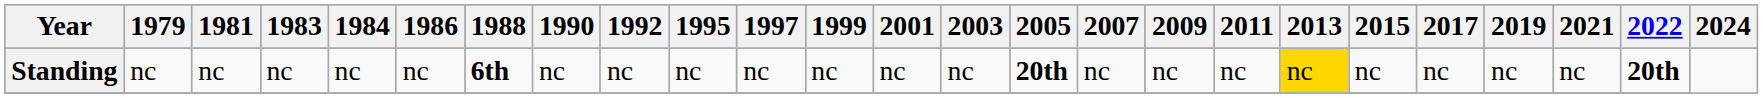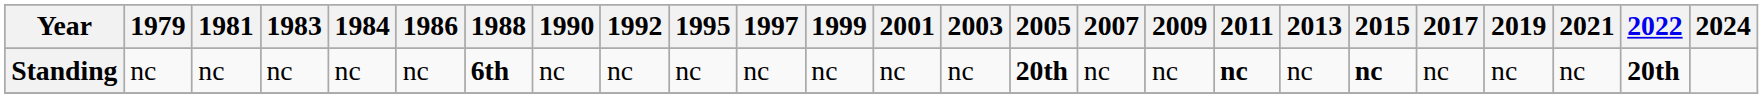Standing | 2011: normal -> bold
Standing | 2013: gold background -> no background
Standing | 2015: normal -> bold
